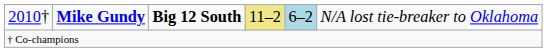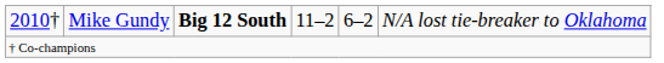2010† | column 2: bold -> normal
2010† | column 4: khaki background -> no background
2010† | column 5: lightblue background -> no background
